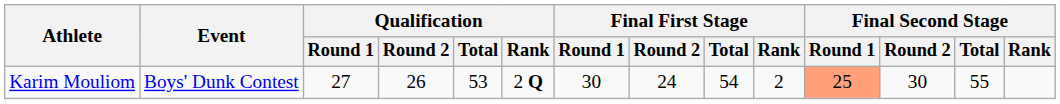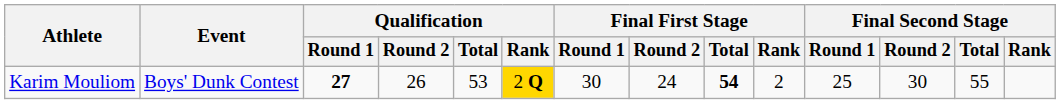Karim Mouliom | Qualification / Round 1: normal -> bold
Karim Mouliom | Qualification / Rank: no background -> gold background
Karim Mouliom | Final First Stage / Total: normal -> bold
Karim Mouliom | Final Second Stage / Round 1: lightsalmon background -> no background
